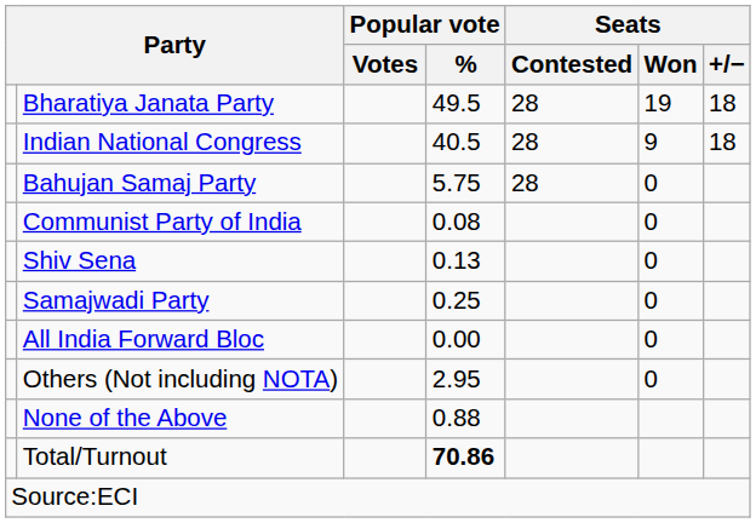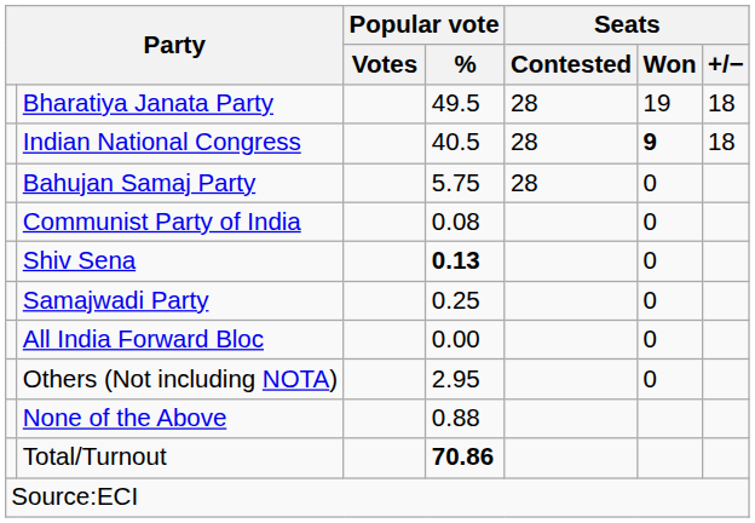Indian National Congress | Seats / Won: normal -> bold
Shiv Sena | Popular vote / %: normal -> bold
